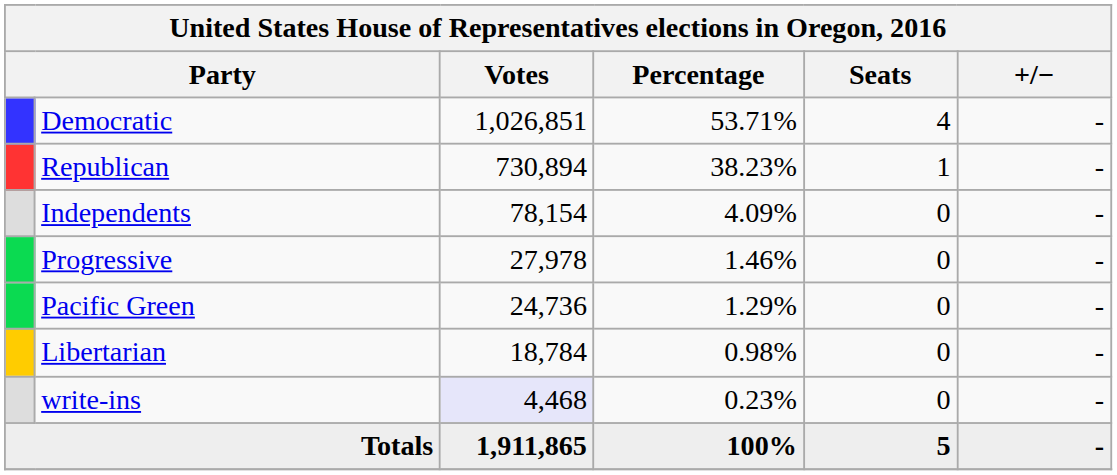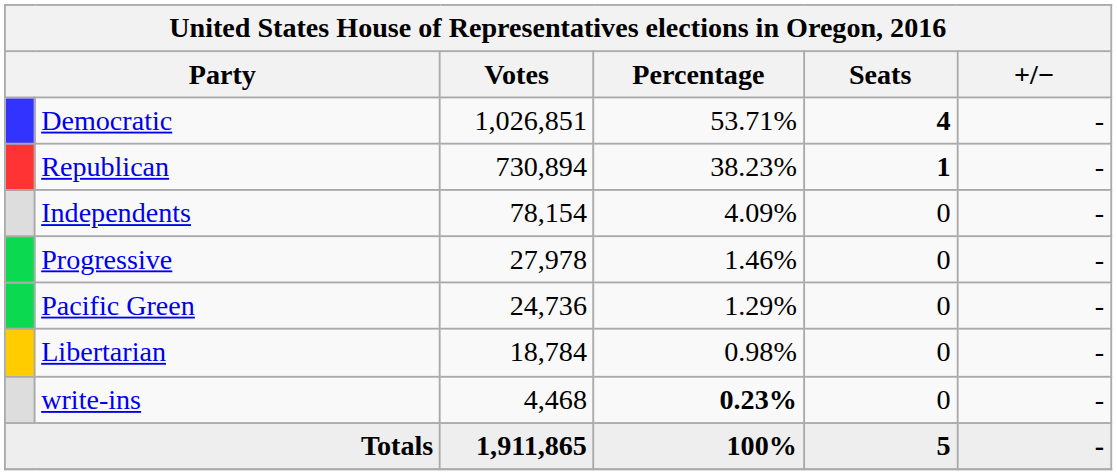Democratic | Seats: normal -> bold
Republican | Seats: normal -> bold
write-ins | Votes: lavender background -> no background
write-ins | Percentage: normal -> bold
